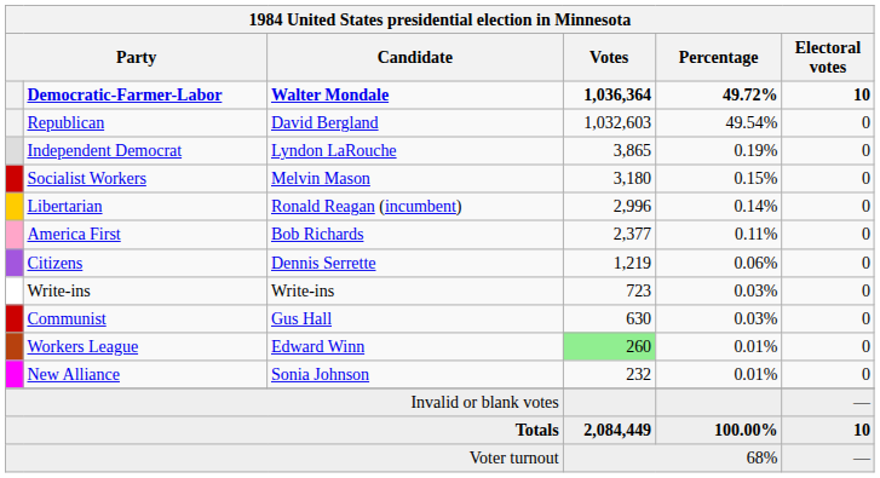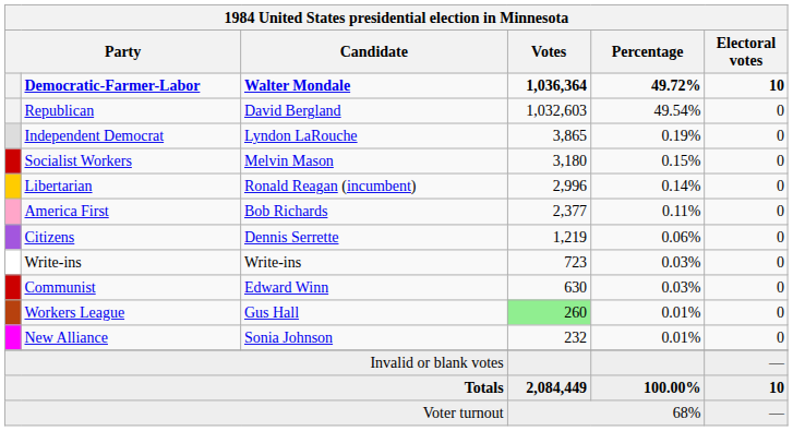Communist | Candidate: Gus Hall -> Edward Winn
Workers League | Candidate: Edward Winn -> Gus Hall
